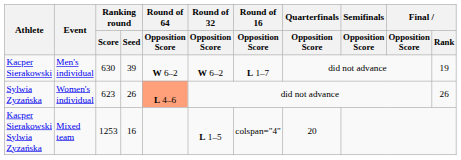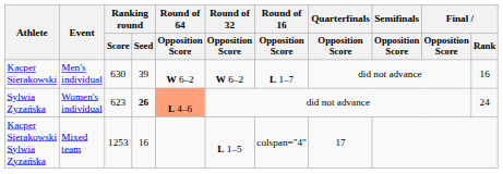Kacper Sierakowski | Final / Rank: 19 -> 16
Sylwia Zyzańska | Ranking round / Seed: normal -> bold
Sylwia Zyzańska | Final / Rank: 26 -> 24
Kacper Sierakowski Sylwia Zyzańska | Quarterfinals / Opposition Score: 20 -> 17
